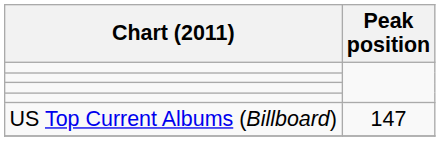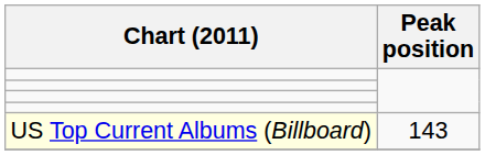row 6 | Chart (2011): no background -> lightyellow background
row 6 | Peak position: 147 -> 143
